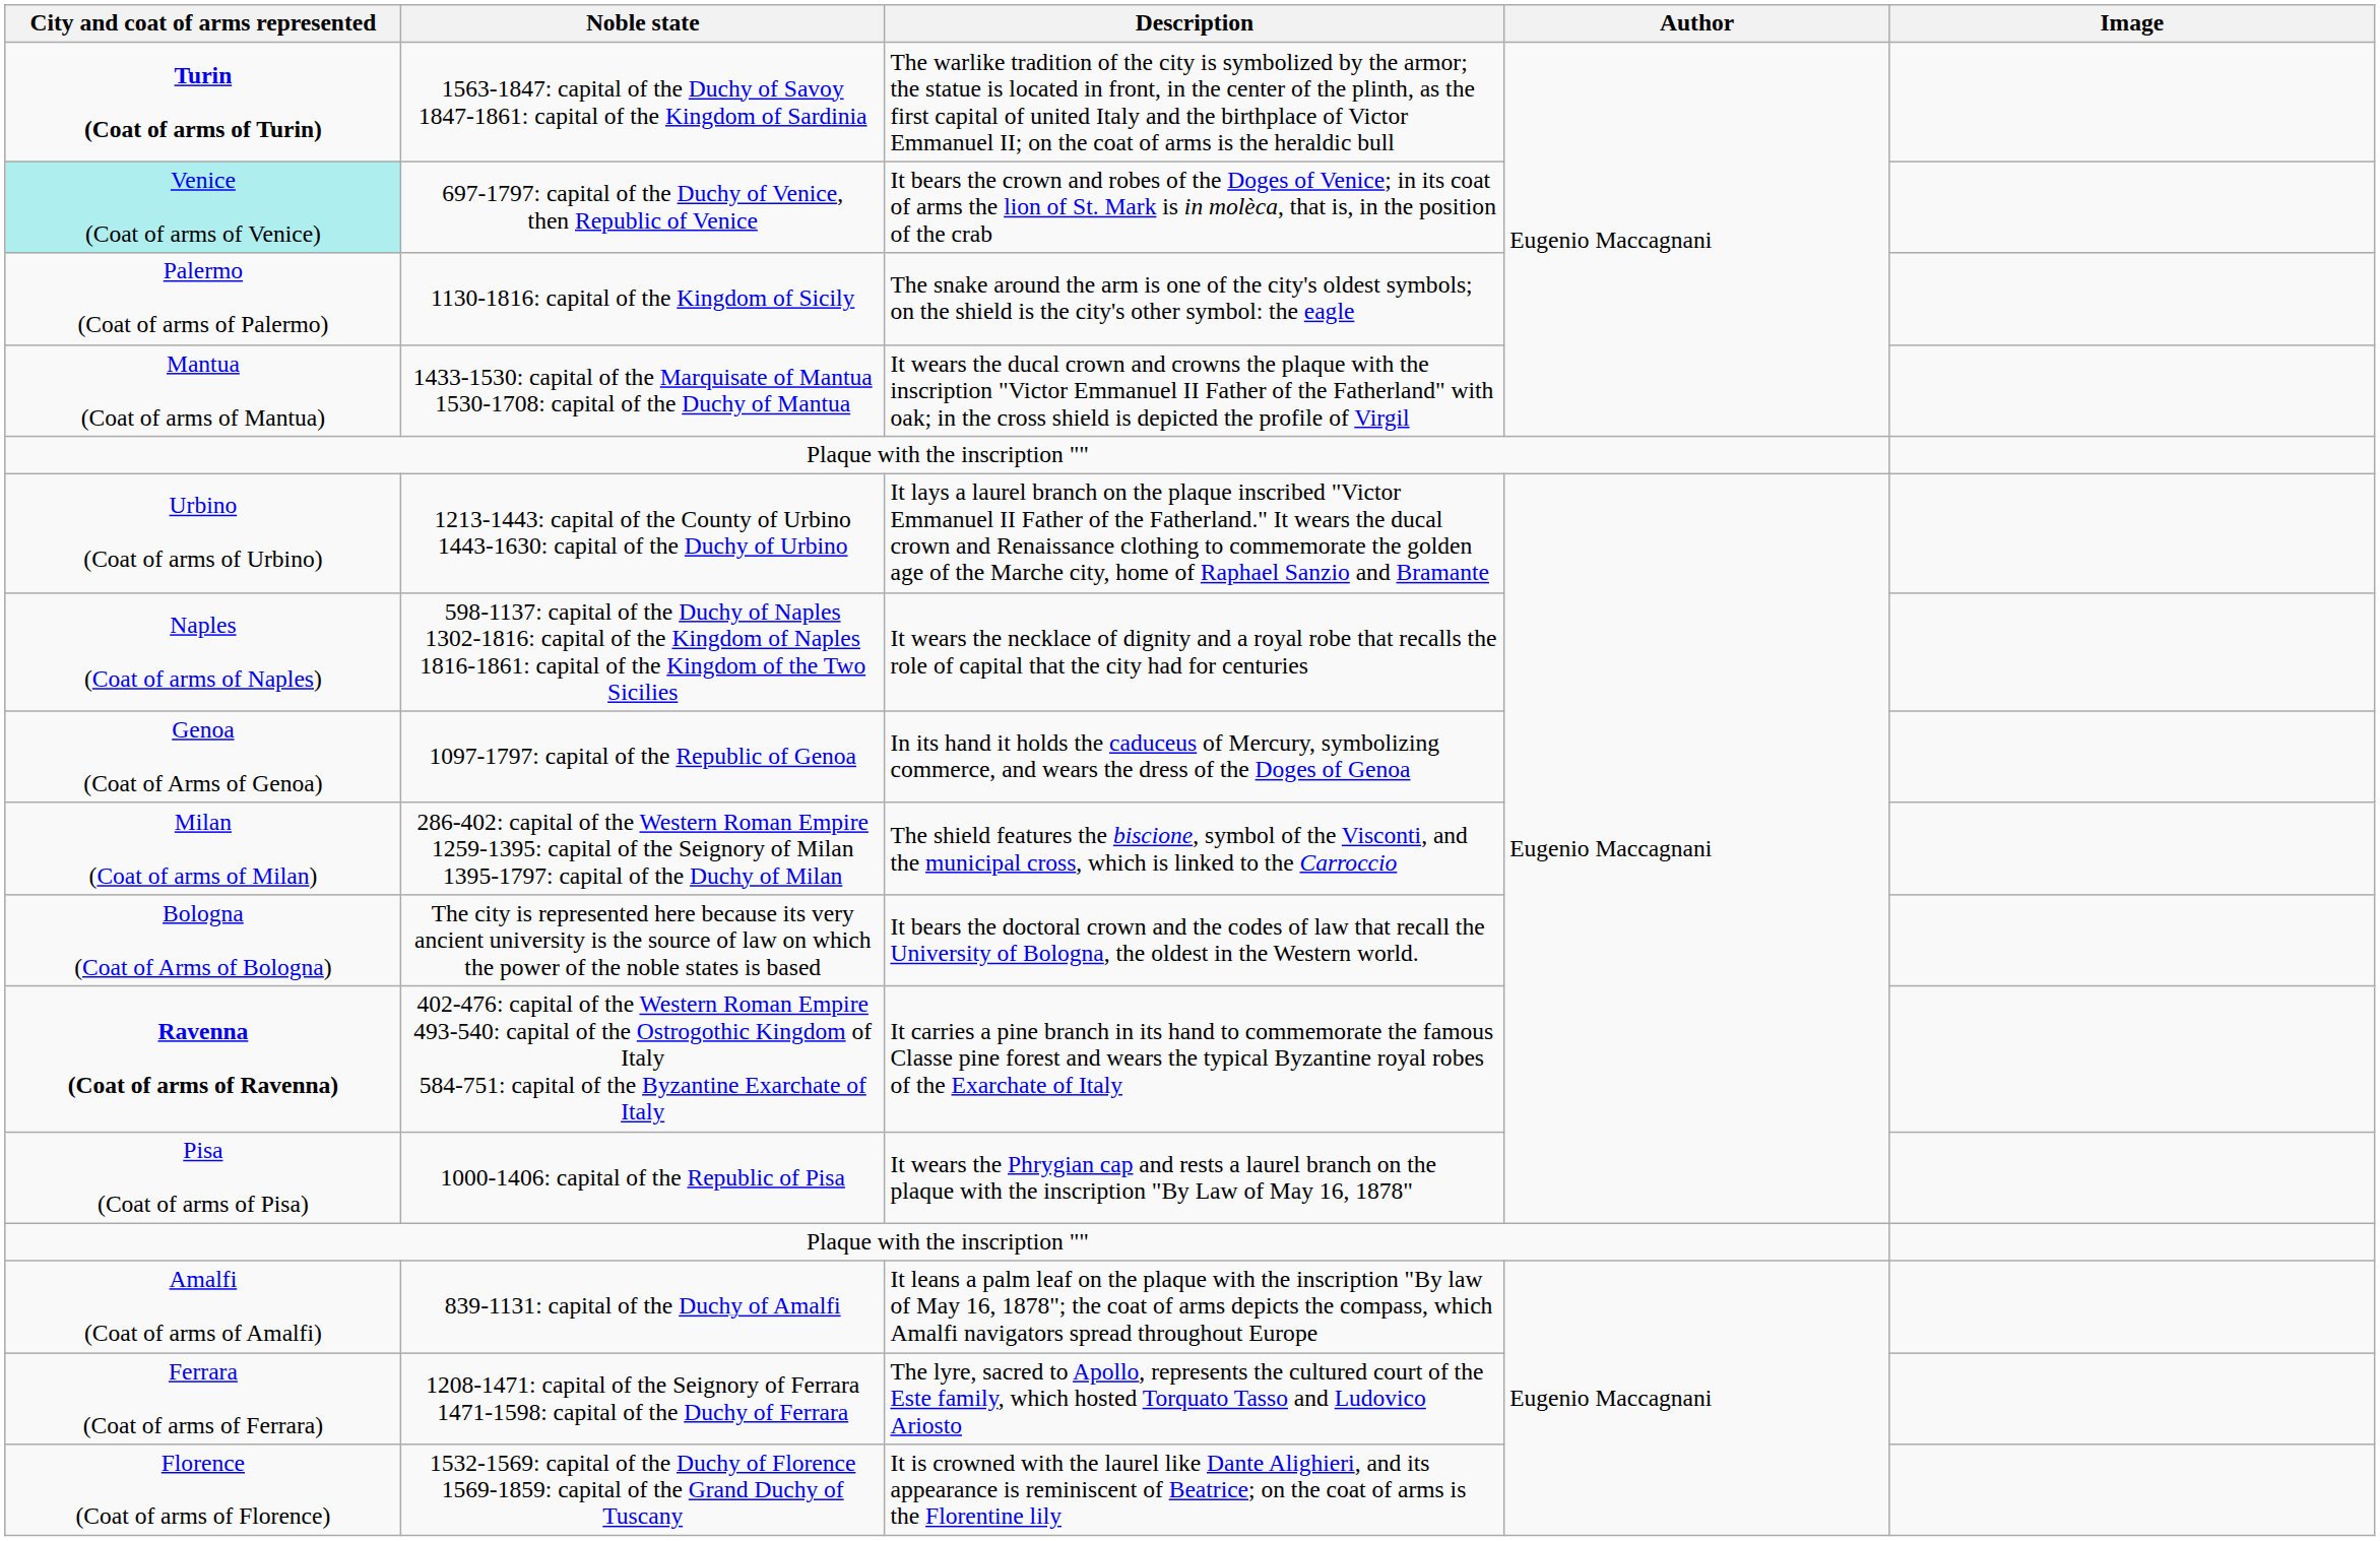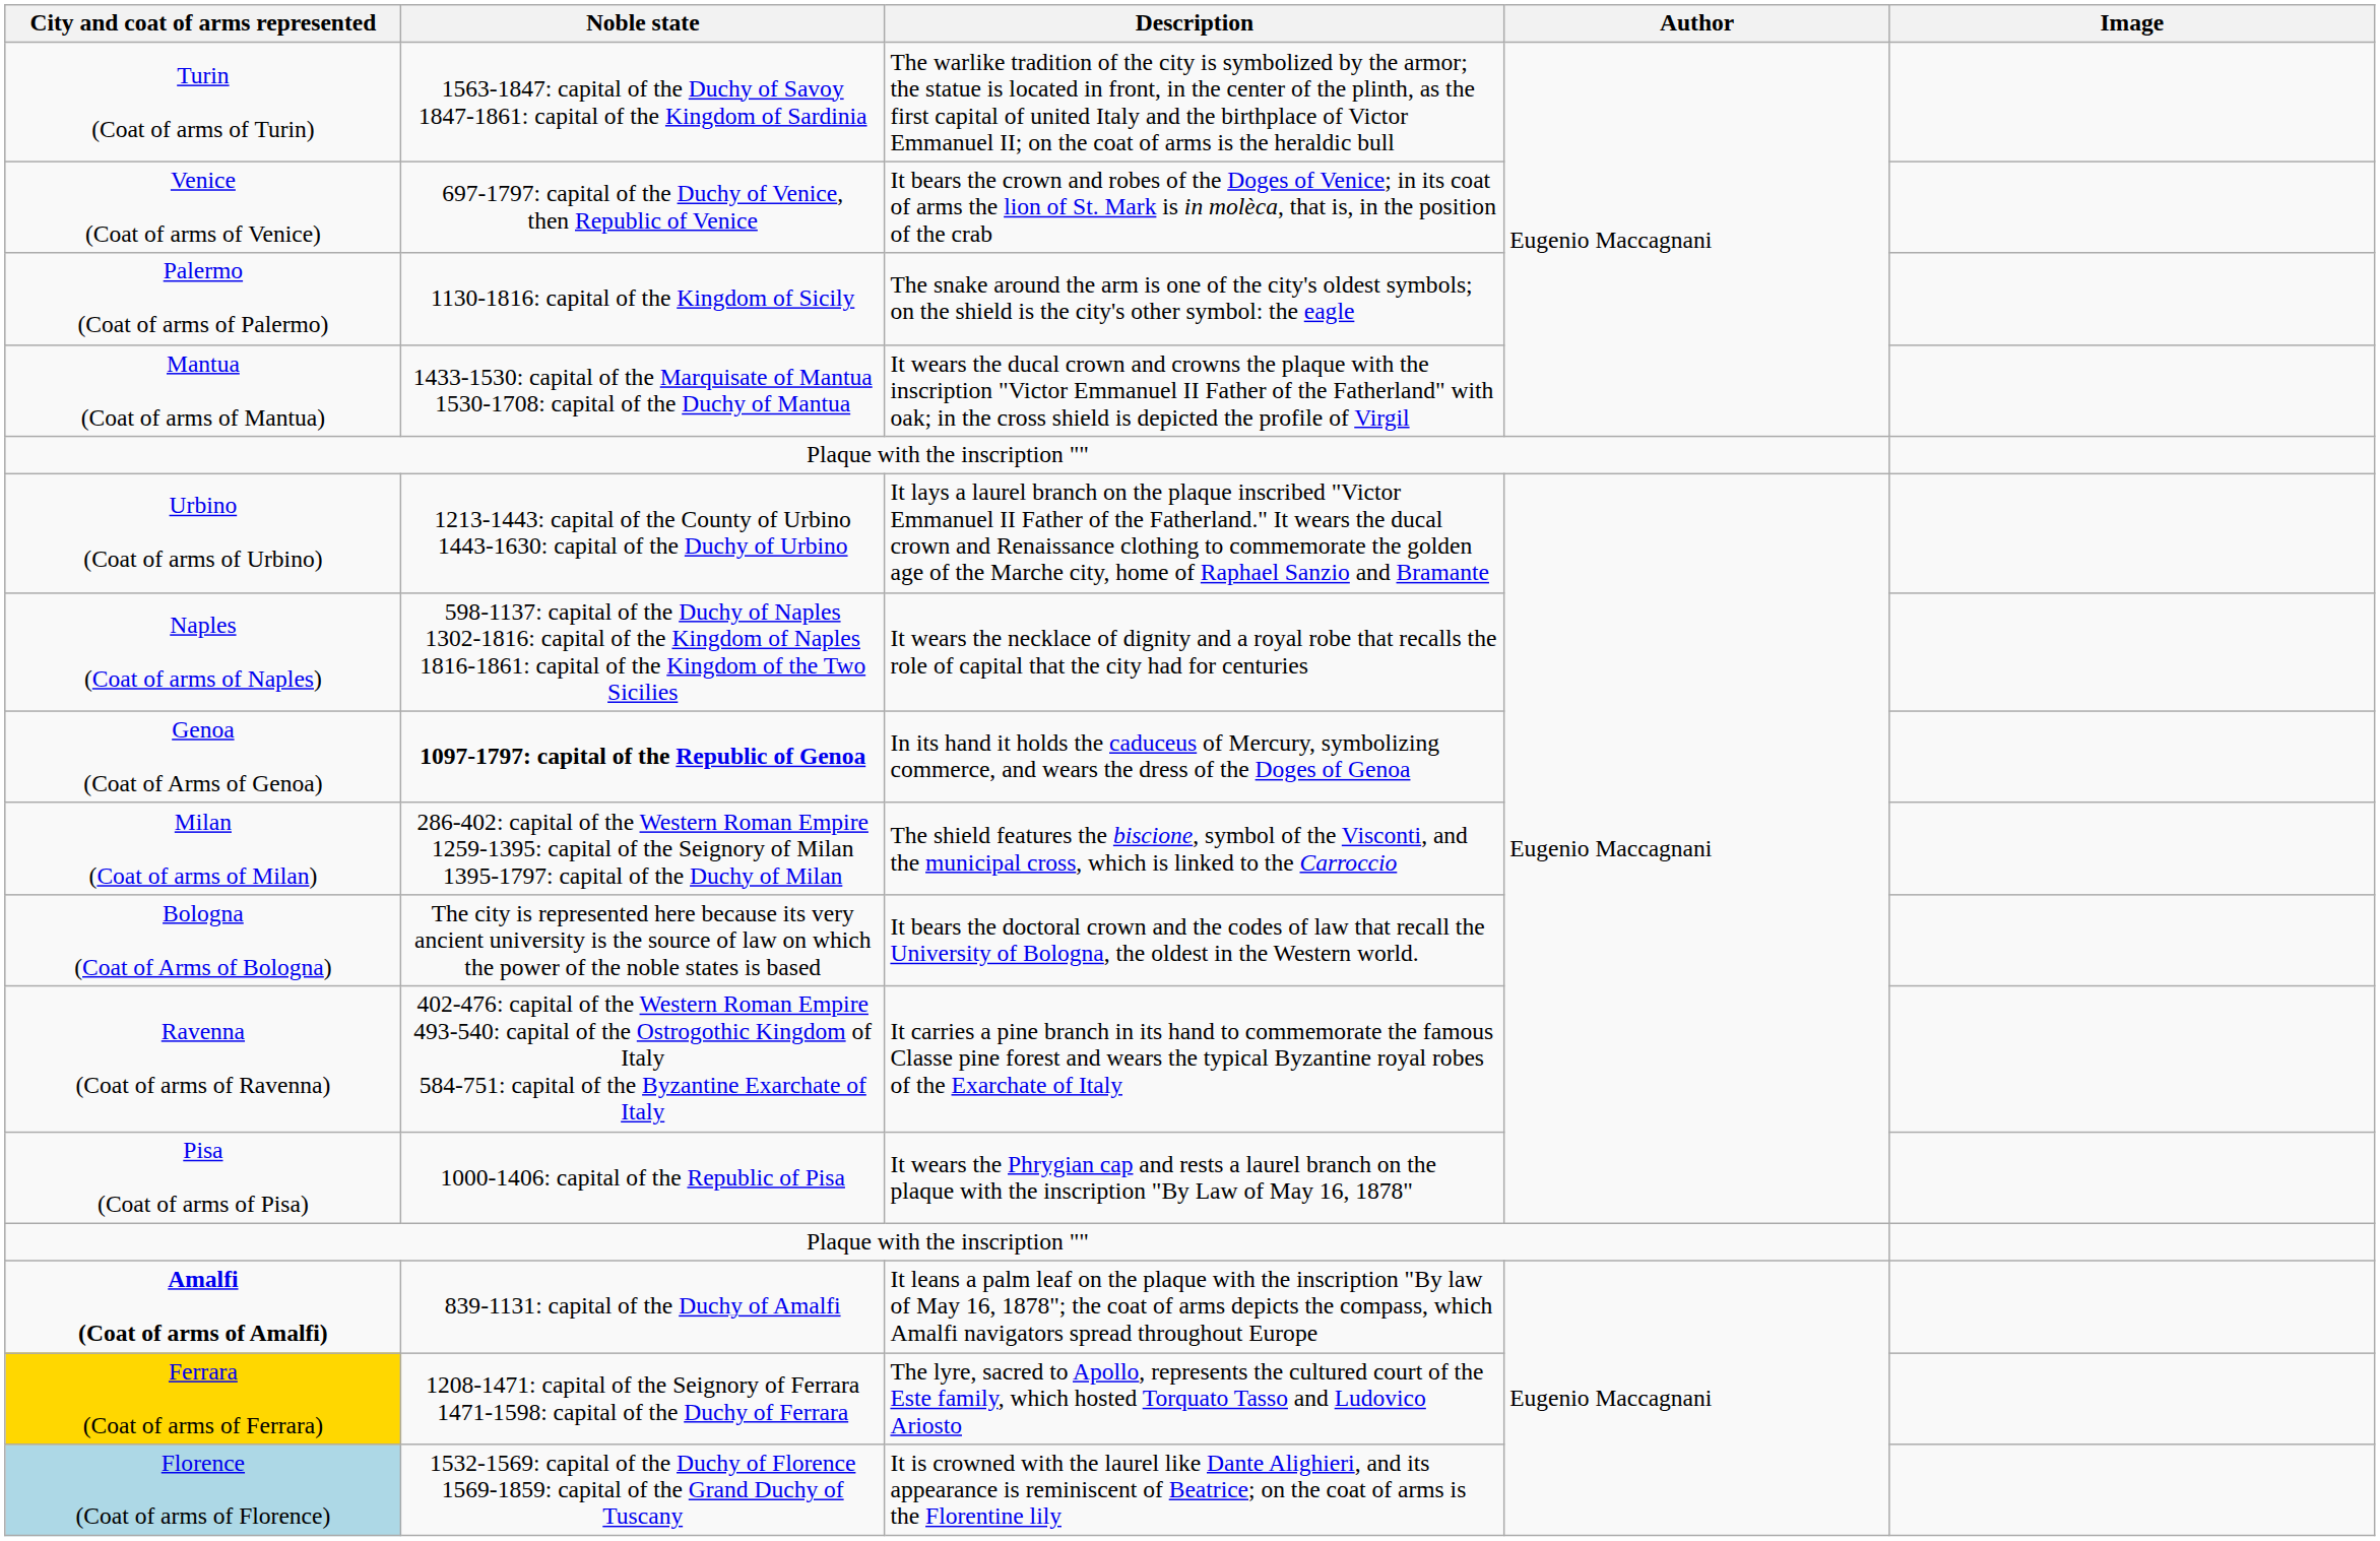Turin (Coat of arms of Turin) | City and coat of arms represented: bold -> normal
Venice (Coat of arms of Venice) | City and coat of arms represented: paleturquoise background -> no background
Genoa (Coat of Arms of Genoa) | Noble state: normal -> bold
Ravenna (Coat of arms of Ravenna) | City and coat of arms represented: bold -> normal
Amalfi (Coat of arms of Amalfi) | City and coat of arms represented: normal -> bold
Ferrara (Coat of arms of Ferrara) | City and coat of arms represented: no background -> gold background
Florence (Coat of arms of Florence) | City and coat of arms represented: no background -> lightblue background
